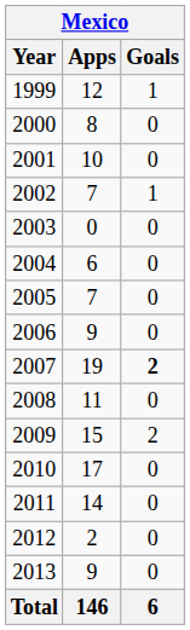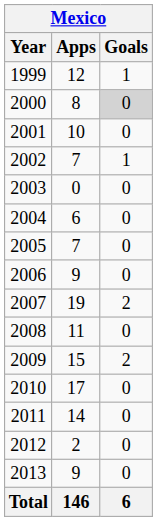2000 | Goals: no background -> lightgrey background
2007 | Goals: bold -> normal
